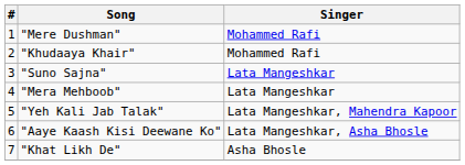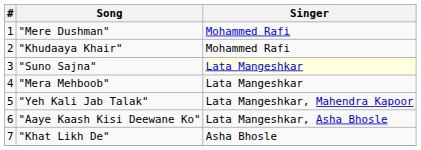"Suno Sajna" | Singer: no background -> lightyellow background
